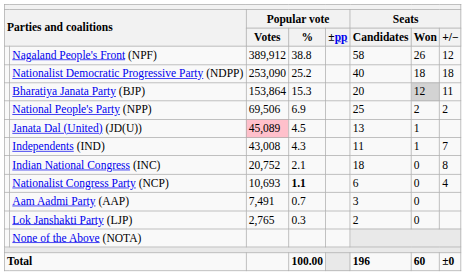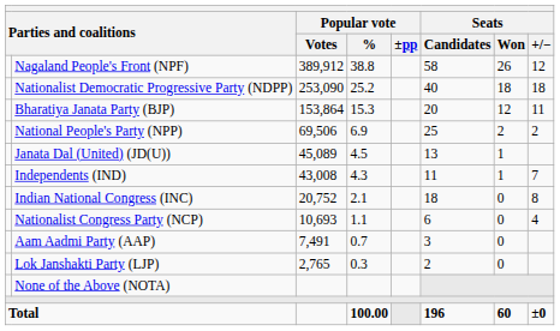Bharatiya Janata Party (BJP) | Seats / Won: lightgrey background -> no background
Janata Dal (United) (JD(U)) | Popular vote / Votes: pink background -> no background
Nationalist Congress Party (NCP) | Popular vote / %: bold -> normal
